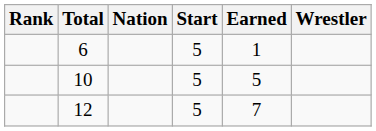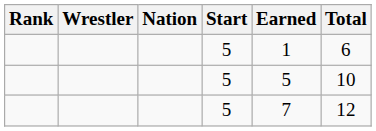columns swapped: Wrestler <-> Total
